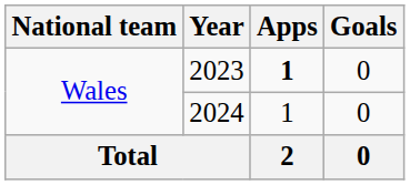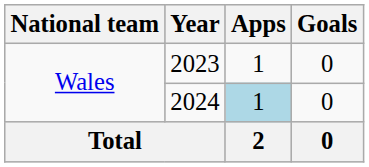2023 | Apps: bold -> normal
2024 | Apps: no background -> lightblue background
